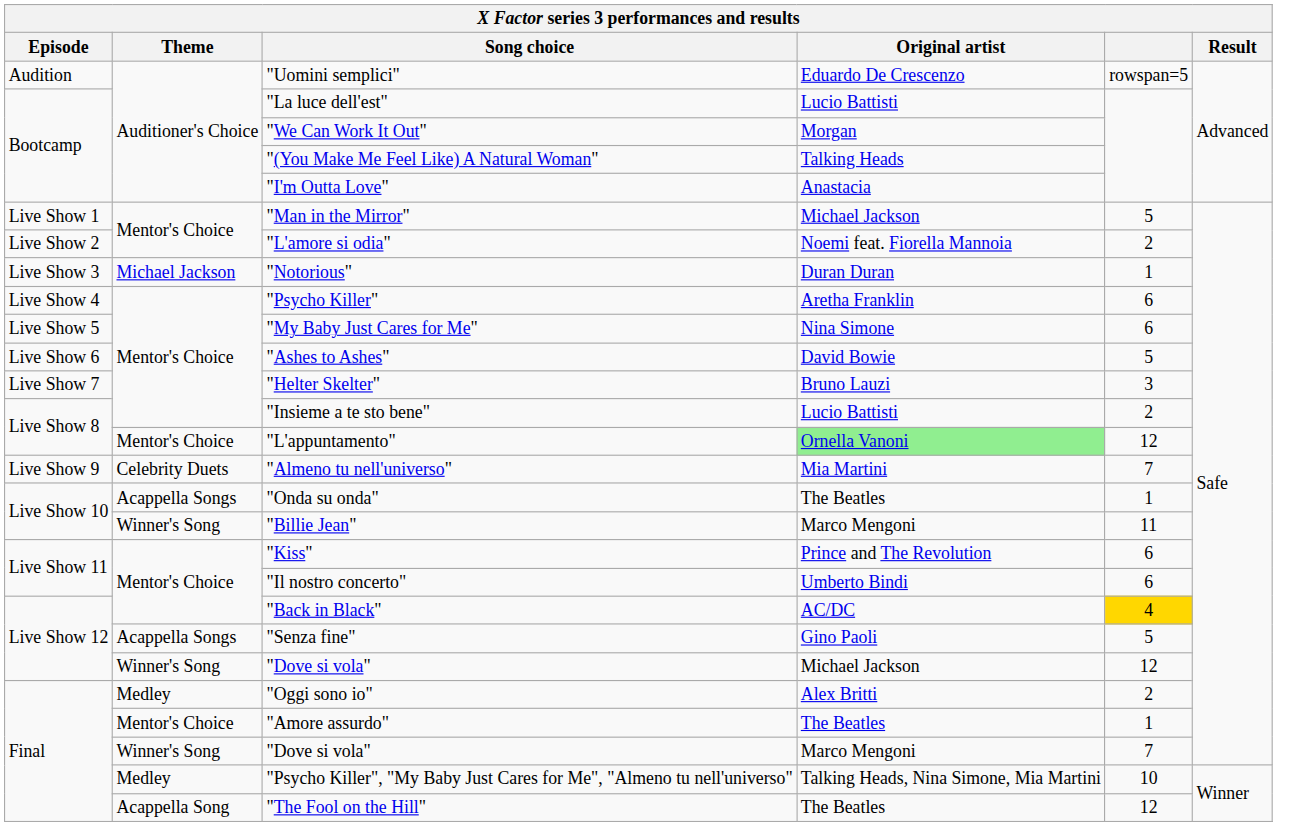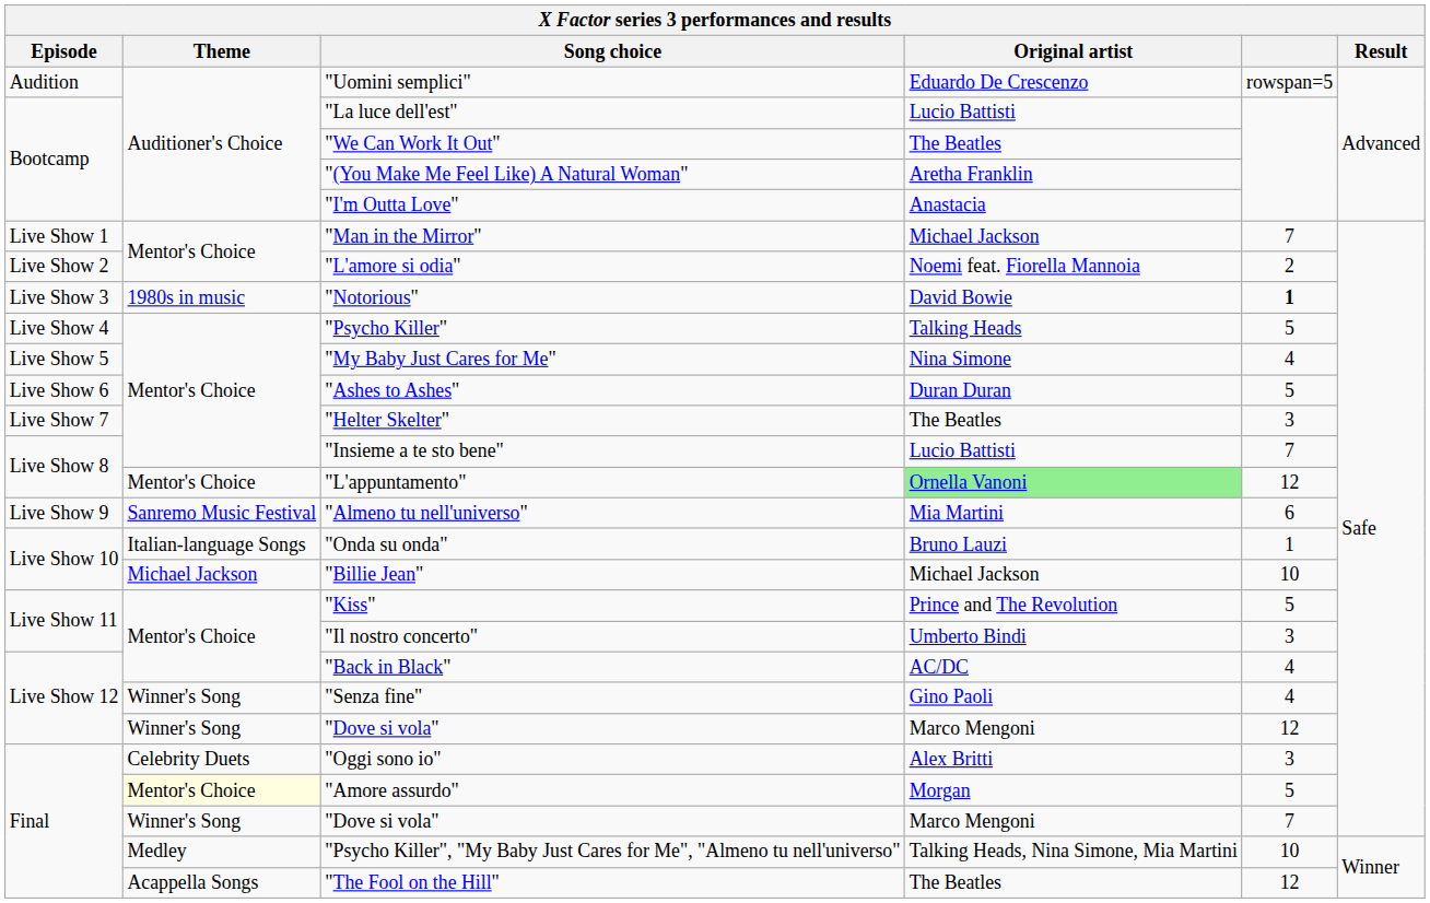"We Can Work It Out" | Original artist: Morgan -> The Beatles
"(You Make Me Feel Like) A Natural Woman" | Original artist: Talking Heads -> Aretha Franklin
"Man in the Mirror" | column 5: 5 -> 7
"Notorious" | Theme: Michael Jackson -> 1980s in music
"Notorious" | Original artist: Duran Duran -> David Bowie
"Notorious" | column 5: normal -> bold
"Psycho Killer" | Original artist: Aretha Franklin -> Talking Heads
"Psycho Killer" | column 5: 6 -> 5
"My Baby Just Cares for Me" | column 5: 6 -> 4
"Ashes to Ashes" | Original artist: David Bowie -> Duran Duran
"Helter Skelter" | Original artist: Bruno Lauzi -> The Beatles
"Insieme a te sto bene" | column 5: 2 -> 7
"Almeno tu nell'universo" | Theme: Celebrity Duets -> Sanremo Music Festival
"Almeno tu nell'universo" | column 5: 7 -> 6
"Onda su onda" | Theme: Acappella Songs -> Italian-language Songs
"Onda su onda" | Original artist: The Beatles -> Bruno Lauzi
"Billie Jean" | Theme: Winner's Song -> Michael Jackson
"Billie Jean" | Original artist: Marco Mengoni -> Michael Jackson
"Billie Jean" | column 5: 11 -> 10
"Kiss" | column 5: 6 -> 5
"Il nostro concerto" | column 5: 6 -> 3
"Back in Black" | column 5: gold background -> no background
"Senza fine" | Theme: Acappella Songs -> Winner's Song
"Senza fine" | column 5: 5 -> 4
Live Show 12 / "Dove si vola" | Original artist: Michael Jackson -> Marco Mengoni
"Oggi sono io" | Theme: Medley -> Celebrity Duets
"Oggi sono io" | column 5: 2 -> 3
"Amore assurdo" | Theme: no background -> lightyellow background
"Amore assurdo" | Original artist: The Beatles -> Morgan
"Amore assurdo" | column 5: 1 -> 5
"The Fool on the Hill" | Theme: Acappella Song -> Acappella Songs
